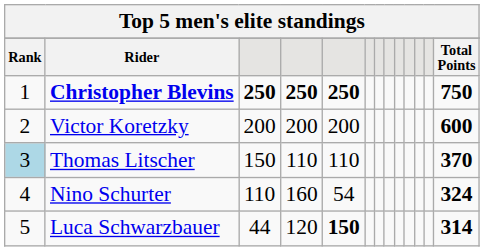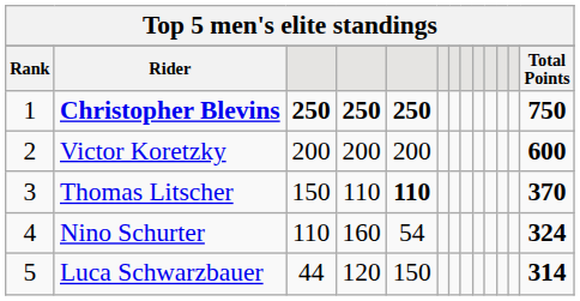Thomas Litscher | Rank: lightblue background -> no background
Thomas Litscher | column 5: normal -> bold
Luca Schwarzbauer | column 5: bold -> normal
